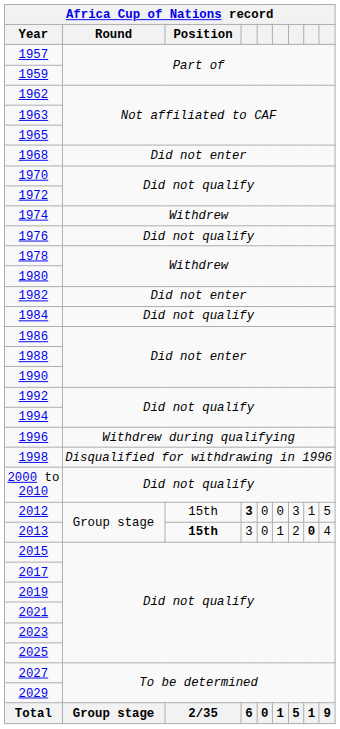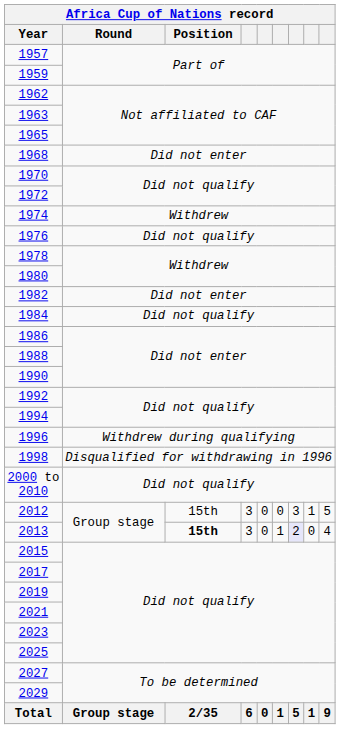2012 | column 4: bold -> normal
2013 | column 7: no background -> lavender background
2013 | column 8: bold -> normal
